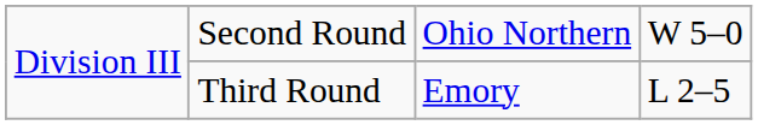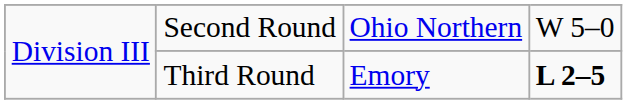Division III / Third Round | column 4: normal -> bold
